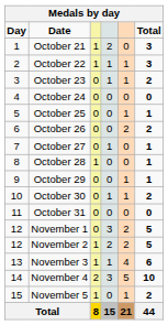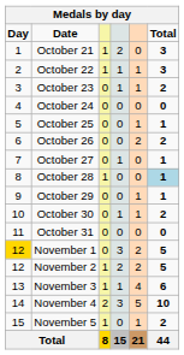October 28 | Total: no background -> lightblue background
November 1 | Day: no background -> gold background
